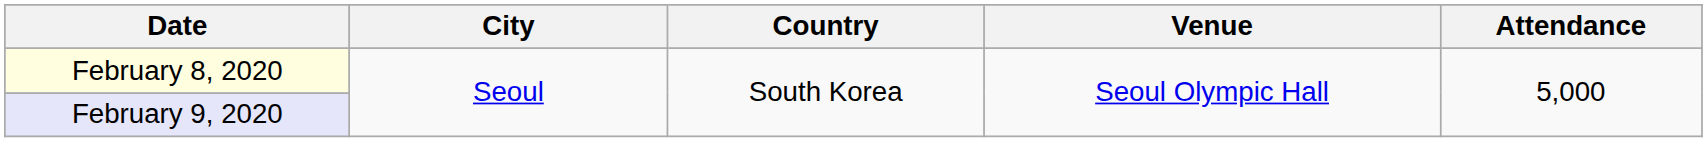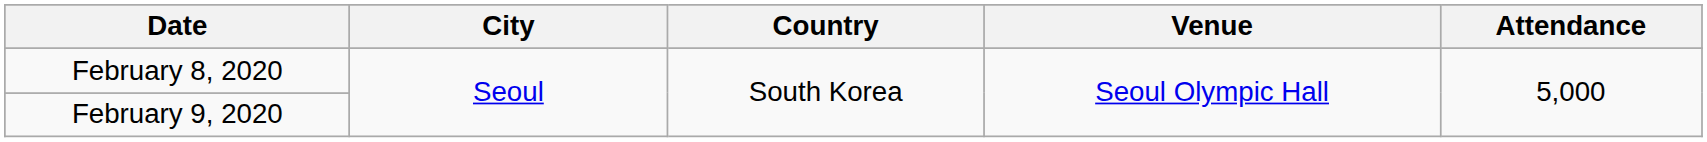February 8, 2020 | Date: lightyellow background -> no background
February 9, 2020 | Date: lavender background -> no background
